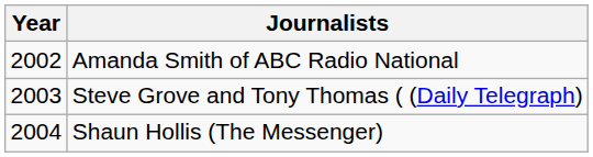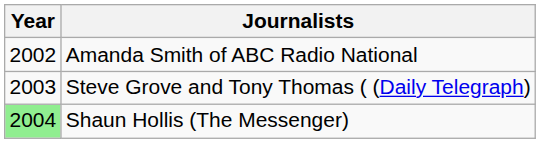Shaun Hollis (The Messenger) | Year: no background -> lightgreen background
